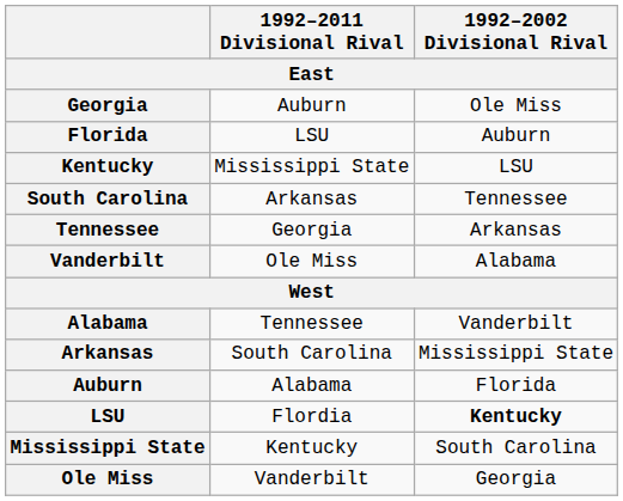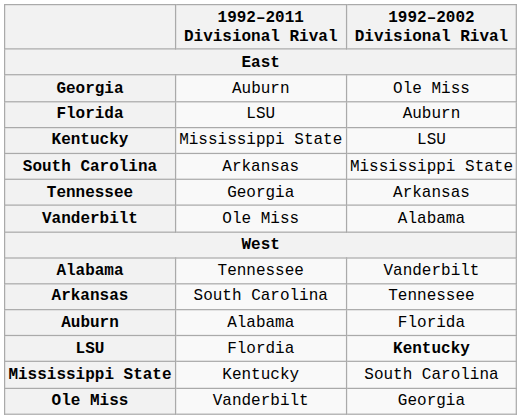row 6 | 1992–2002 Divisional Rival: Tennessee -> Mississippi State
row 11 | 1992–2002 Divisional Rival: Mississippi State -> Tennessee
